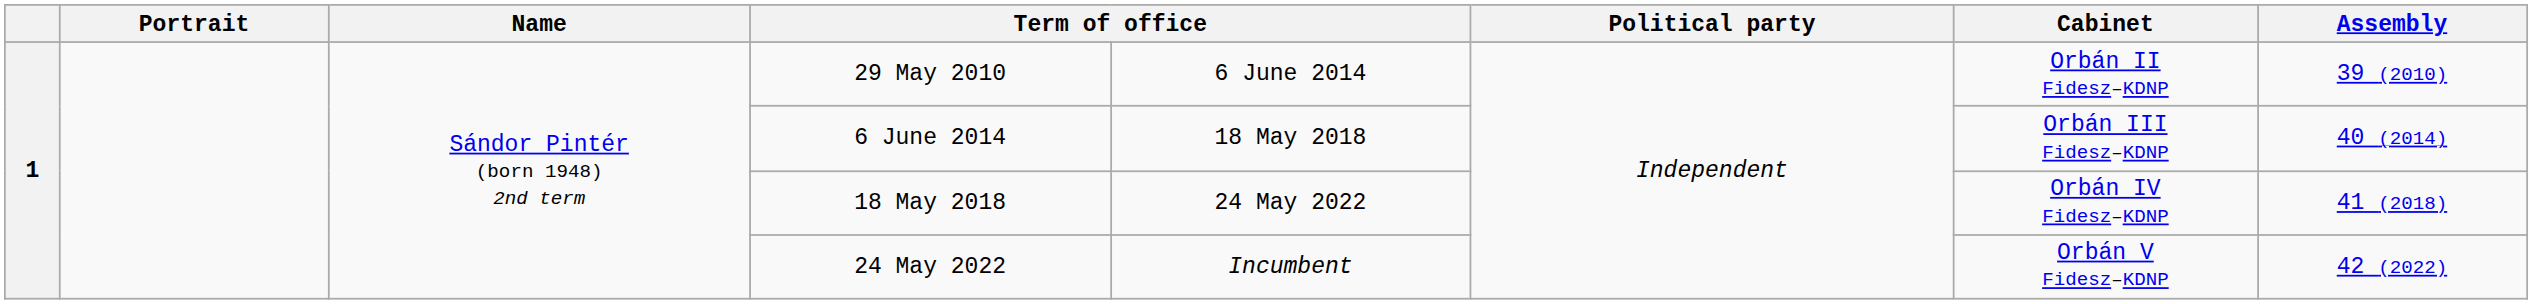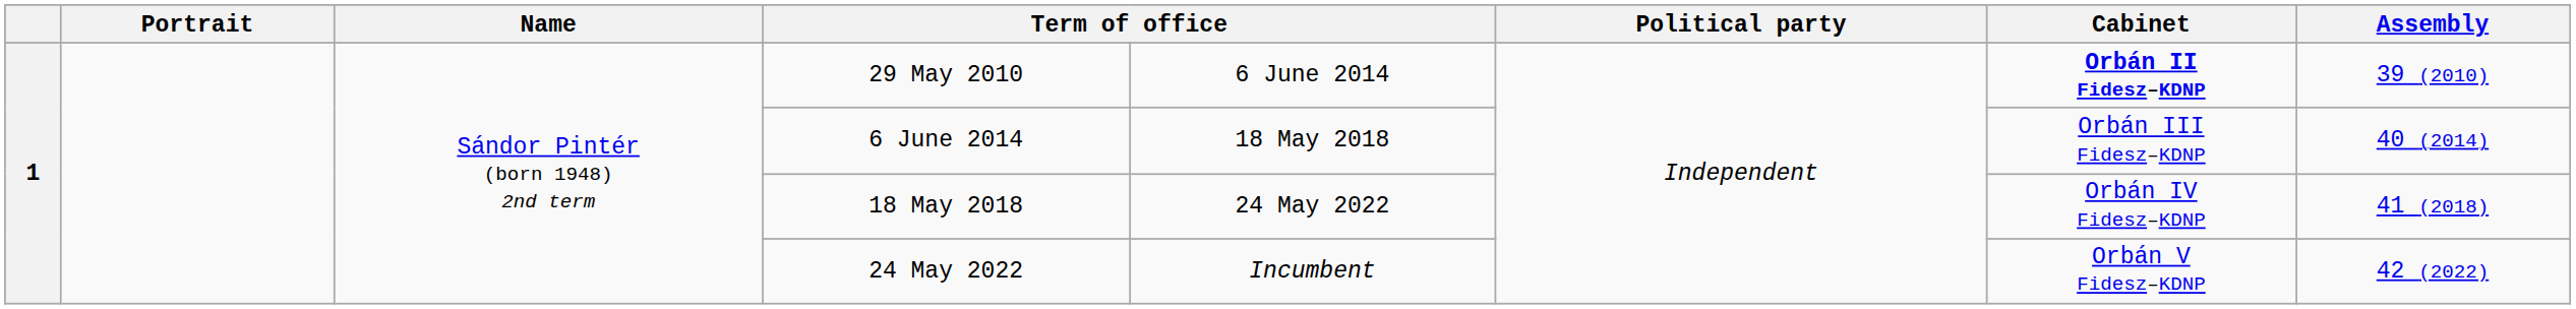29 May 2010 | Cabinet: normal -> bold
